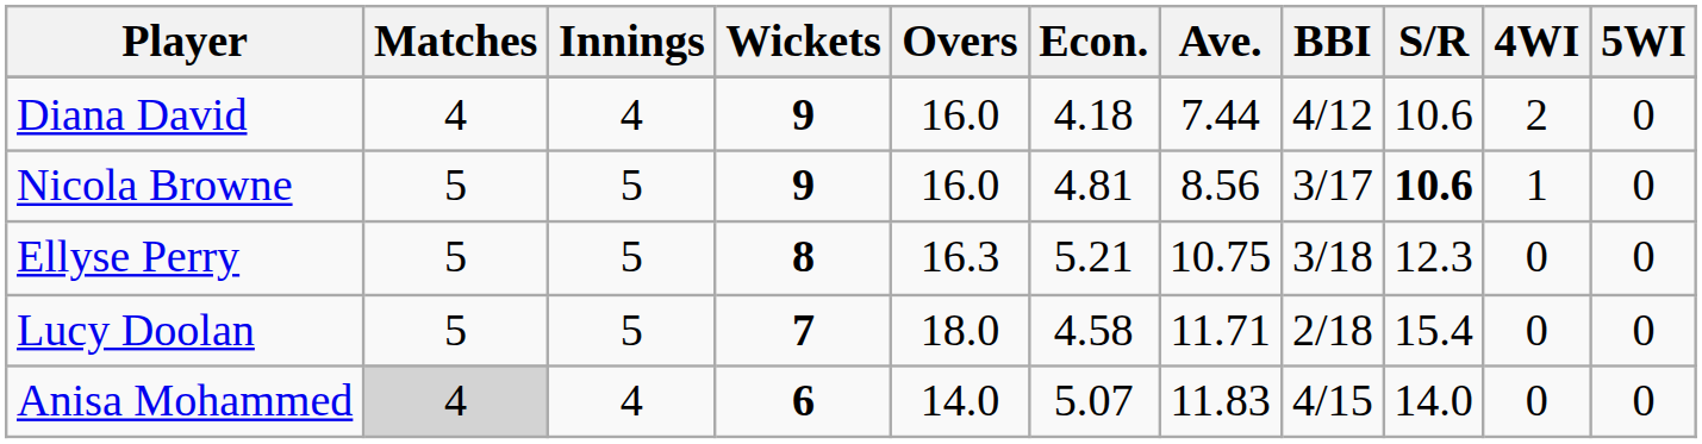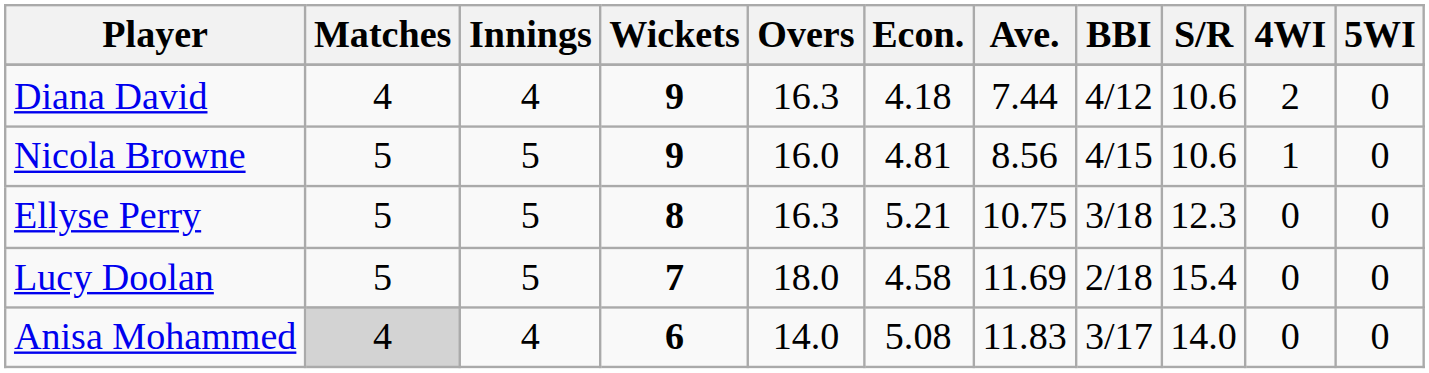Diana David | Overs: 16.0 -> 16.3
Nicola Browne | BBI: 3/17 -> 4/15
Nicola Browne | S/R: bold -> normal
Lucy Doolan | Ave.: 11.71 -> 11.69
Anisa Mohammed | Econ.: 5.07 -> 5.08
Anisa Mohammed | BBI: 4/15 -> 3/17
